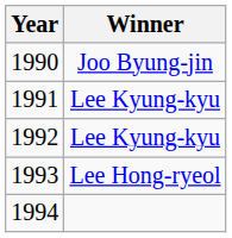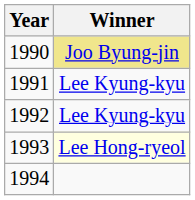1990 | Winner: no background -> khaki background
1993 | Winner: no background -> lightyellow background
